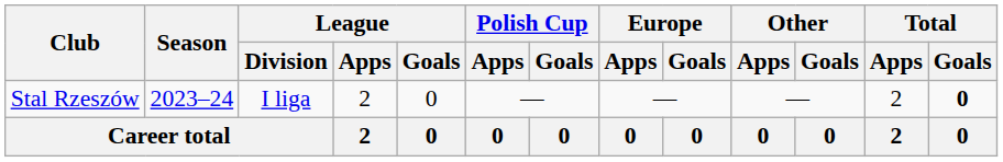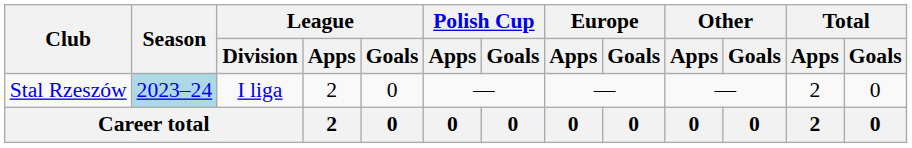Stal Rzeszów | Season: no background -> lightblue background
Stal Rzeszów | Total / Goals: bold -> normal
